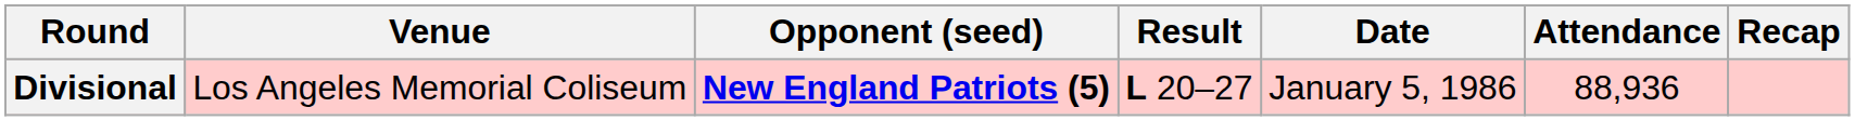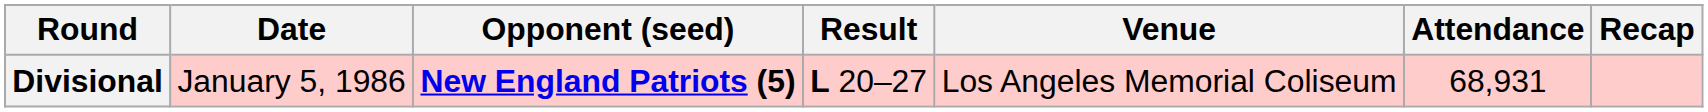columns swapped: Date <-> Venue
Divisional | Attendance: 88,936 -> 68,931
